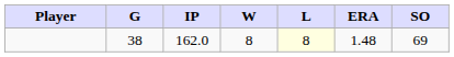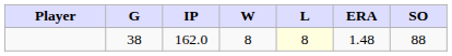row 2 | SO: 69 -> 88
